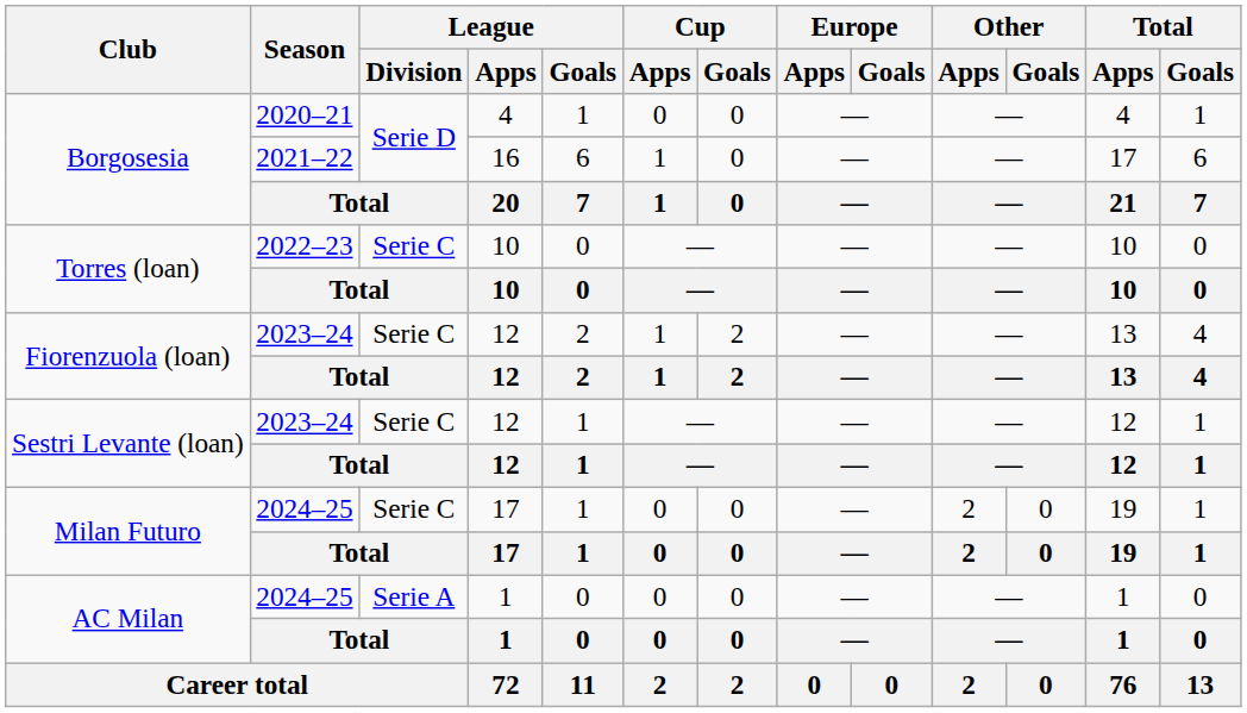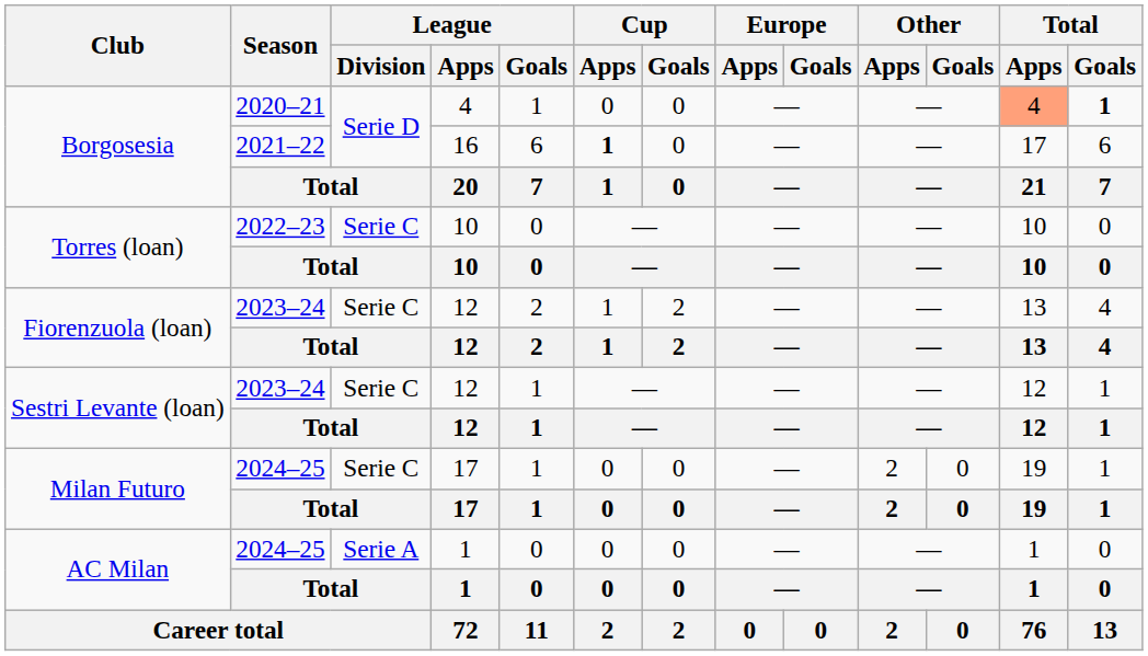Borgosesia / 4 | Total / Apps: no background -> lightsalmon background
Borgosesia / 4 | Total / Goals: normal -> bold
Borgosesia / 16 | Cup / Apps: normal -> bold
